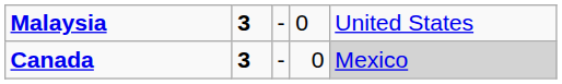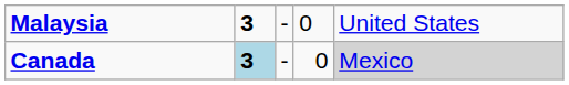Canada | column 2: no background -> lightblue background
